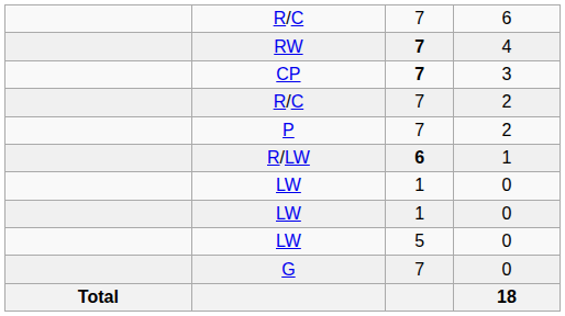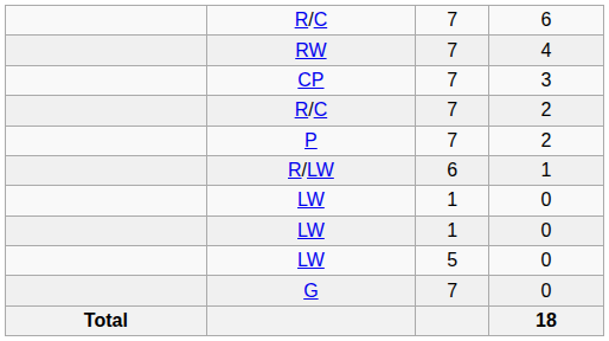RW | column 3: bold -> normal
CP | column 3: bold -> normal
R/LW | column 3: bold -> normal
